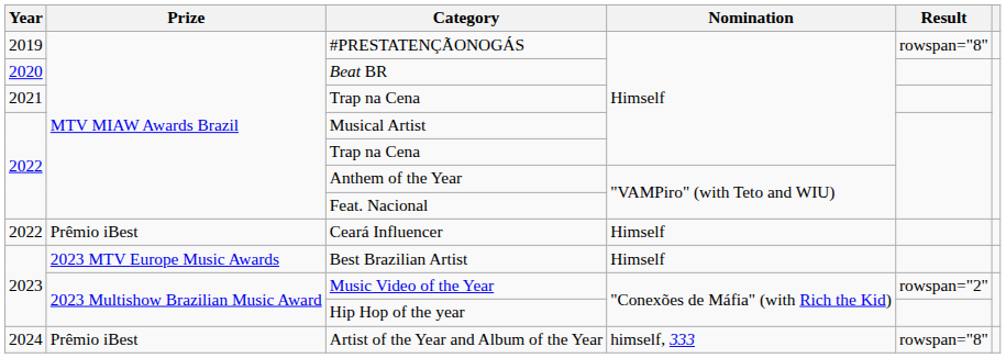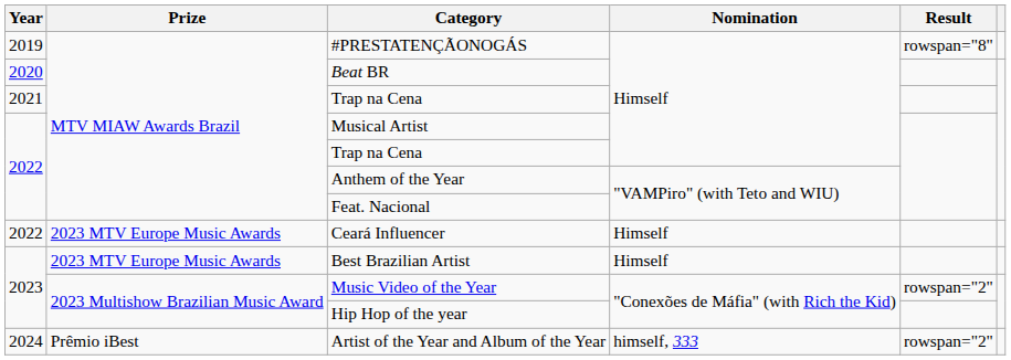Ceará Influencer | Prize: Prêmio iBest -> 2023 MTV Europe Music Awards
Artist of the Year and Album of the Year | Result: rowspan="8" -> rowspan="2"
